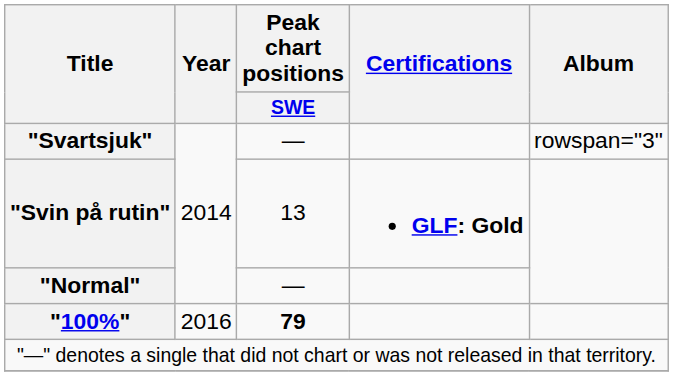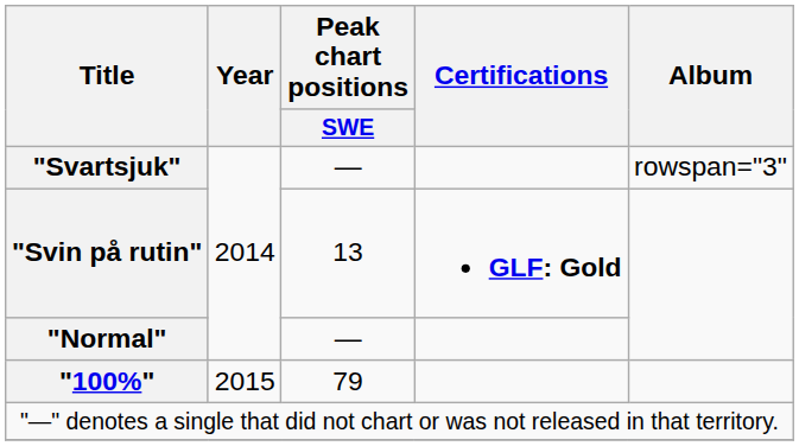"100%" | Year: 2016 -> 2015
"100%" | Peak chart positions / SWE: bold -> normal
